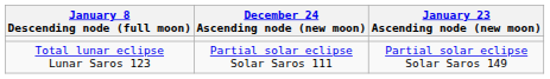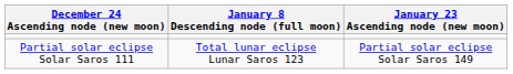columns swapped: December 24 Ascending node (new moon) <-> January 8 Descending node (full moon)
